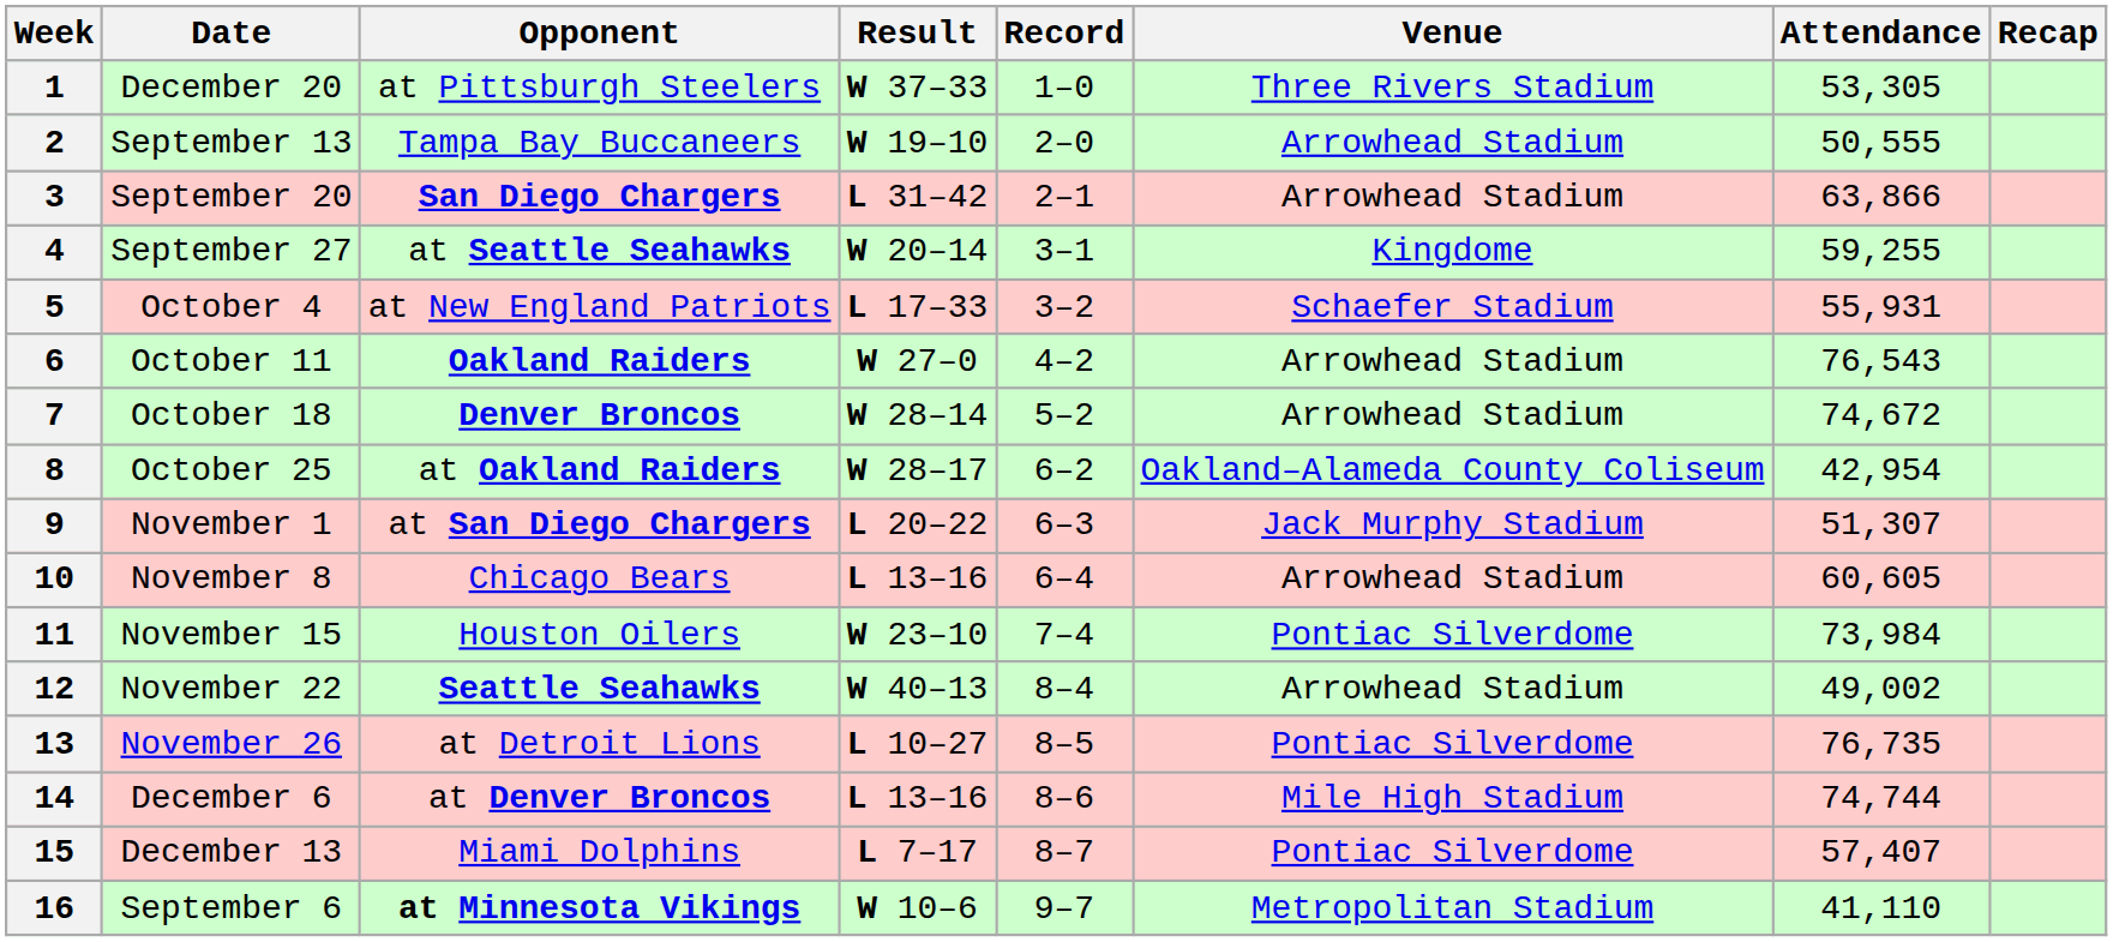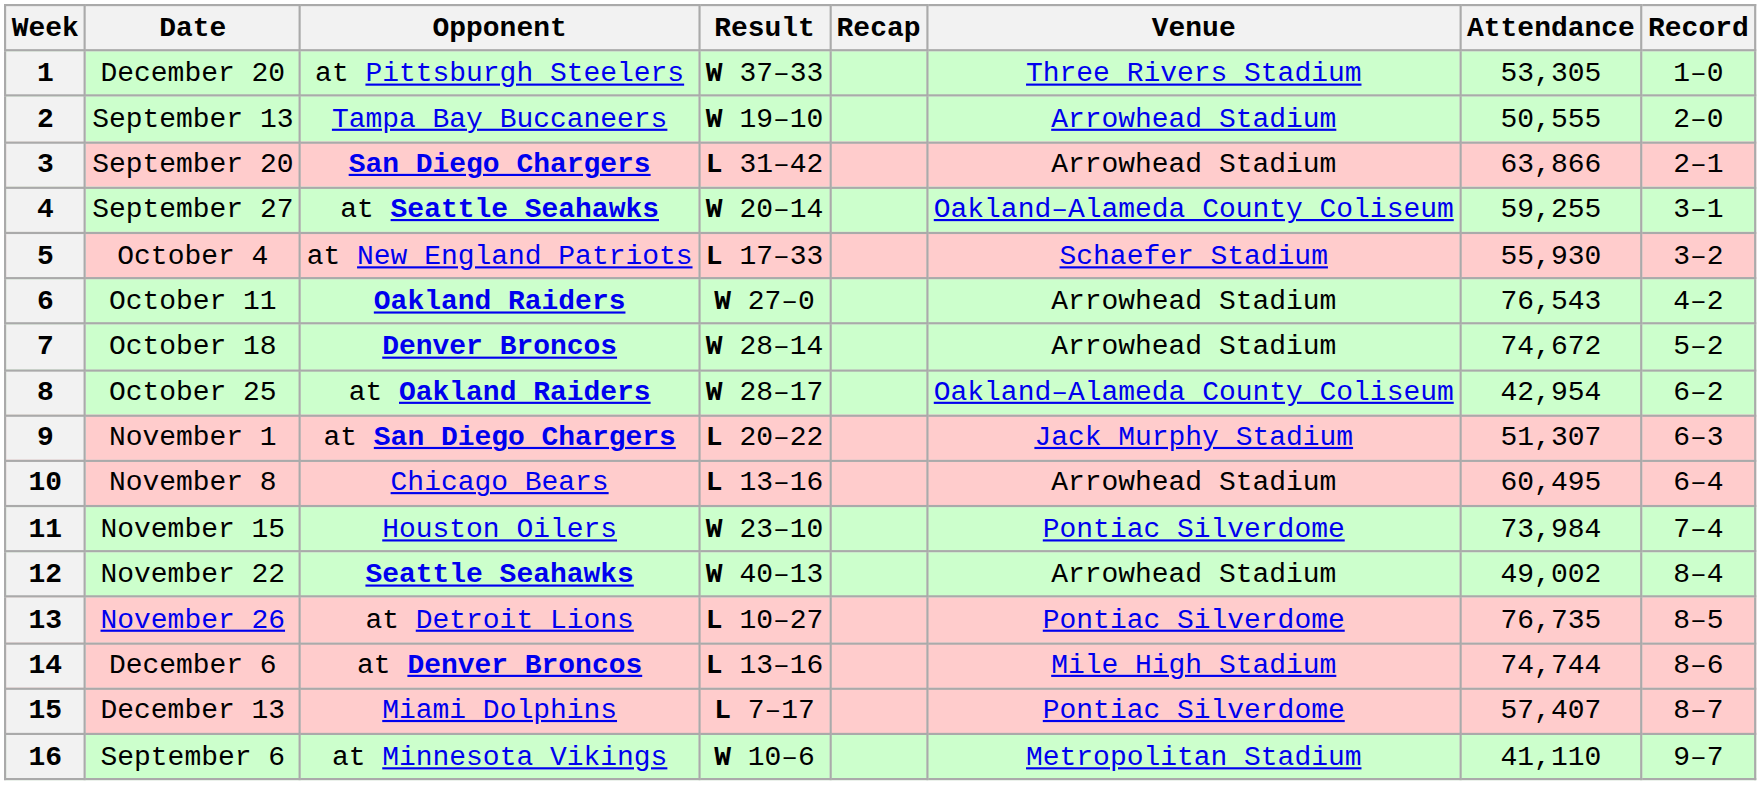columns swapped: Record <-> Recap
4 | Venue: Kingdome -> Oakland–Alameda County Coliseum
5 | Attendance: 55,931 -> 55,930
10 | Attendance: 60,605 -> 60,495
16 | Opponent: bold -> normal
